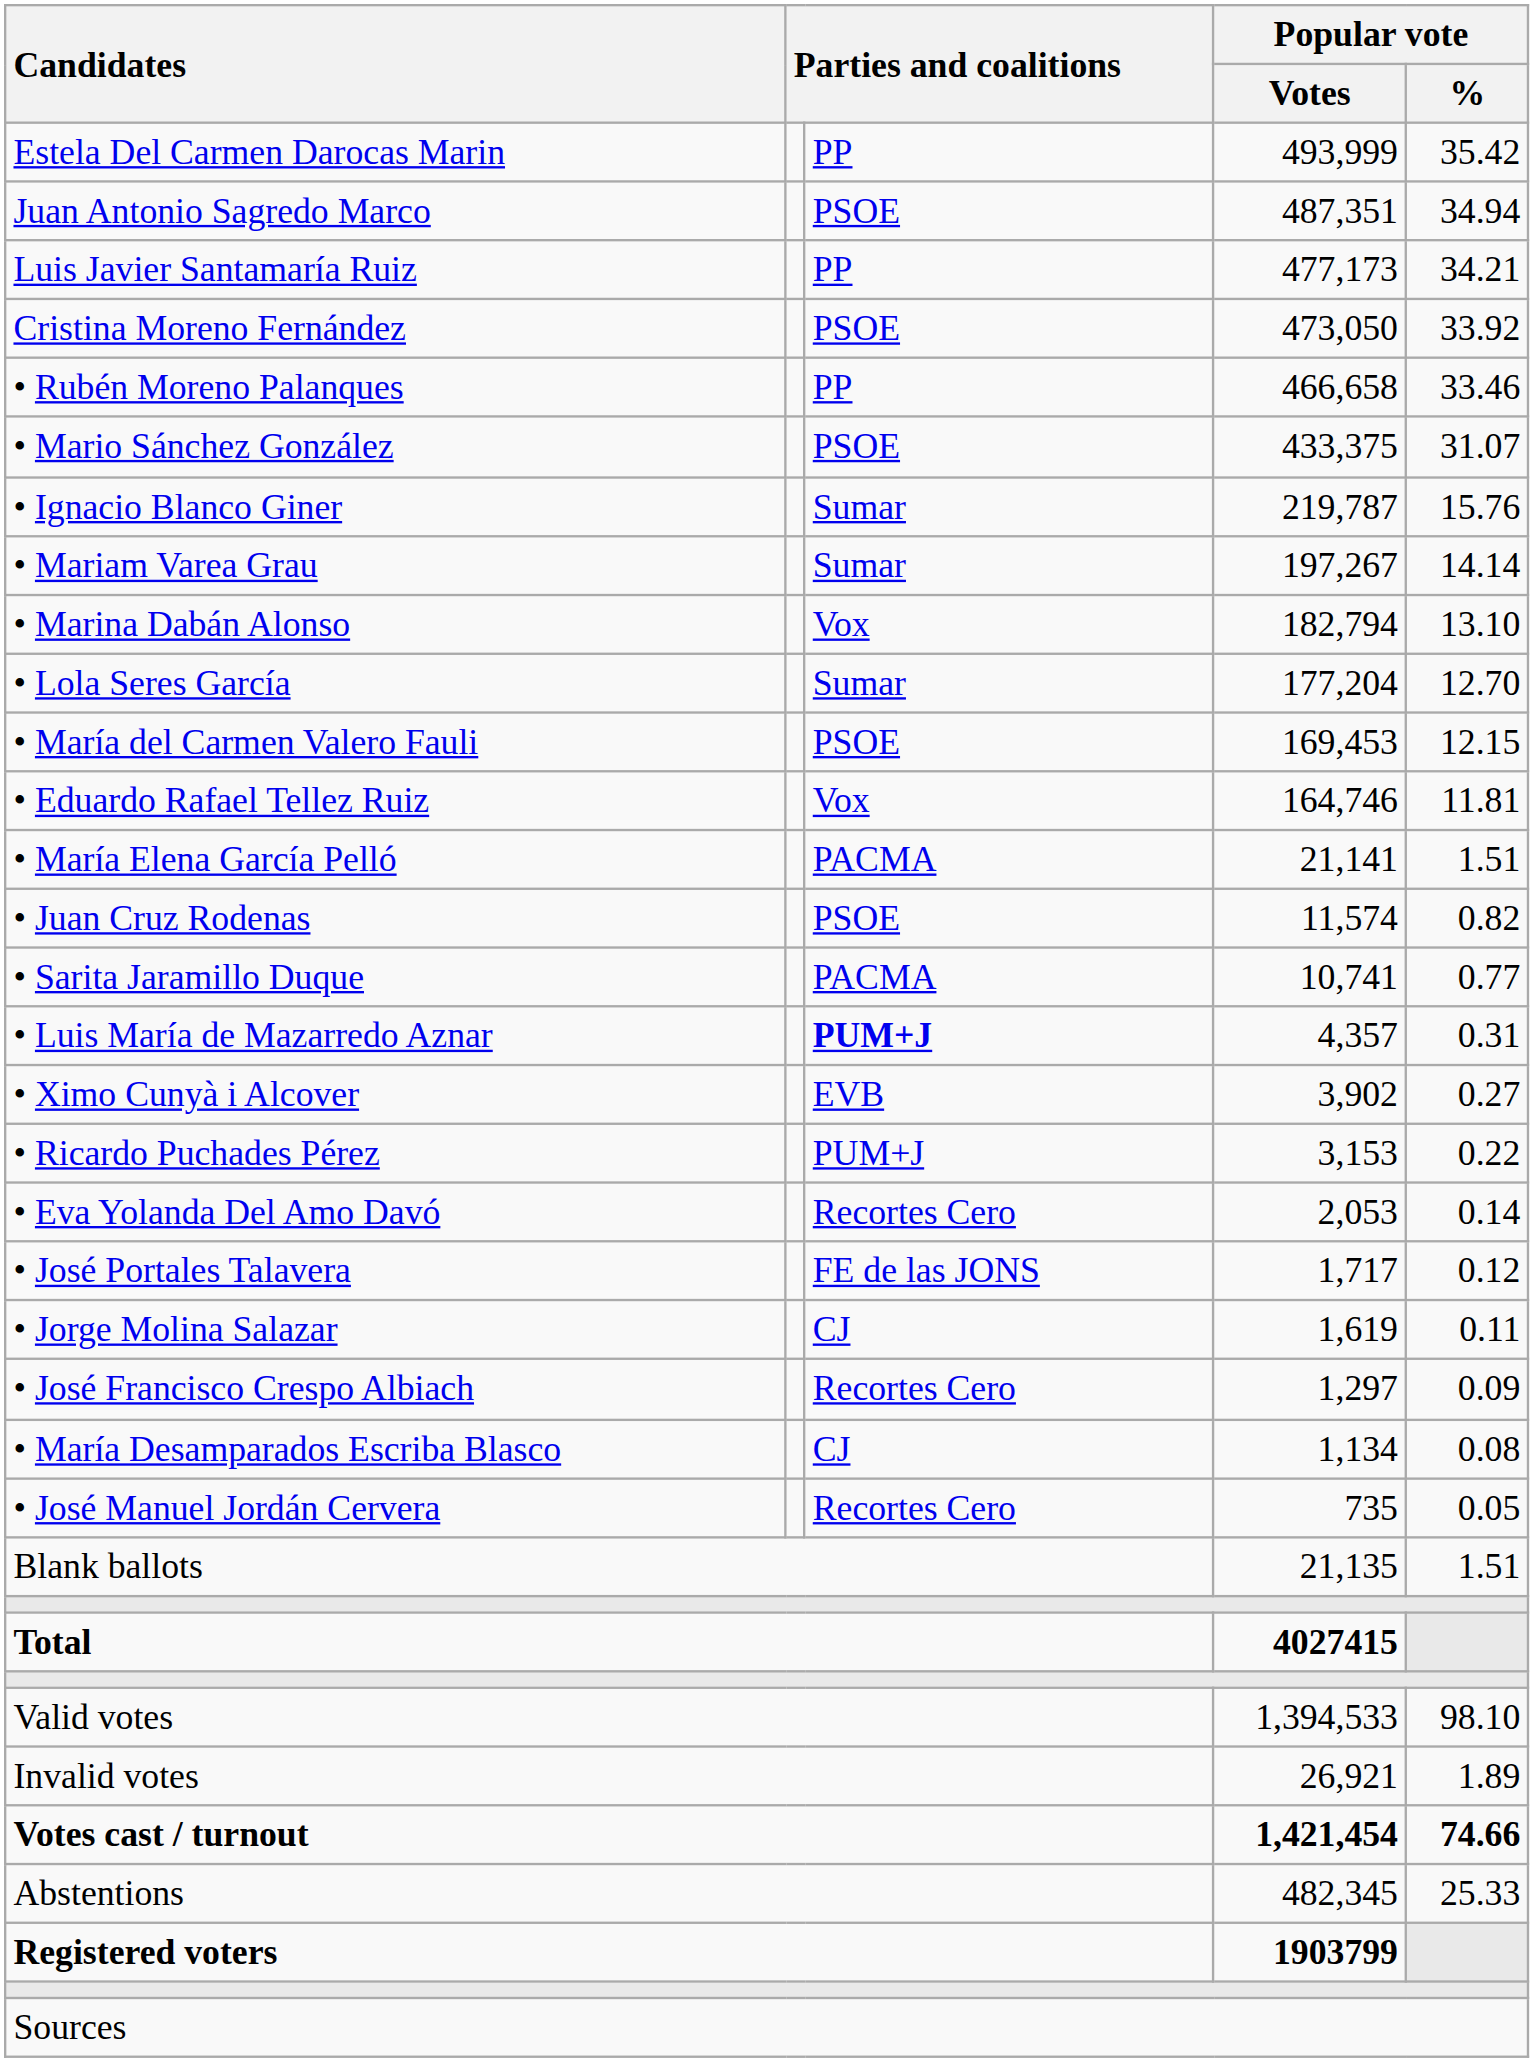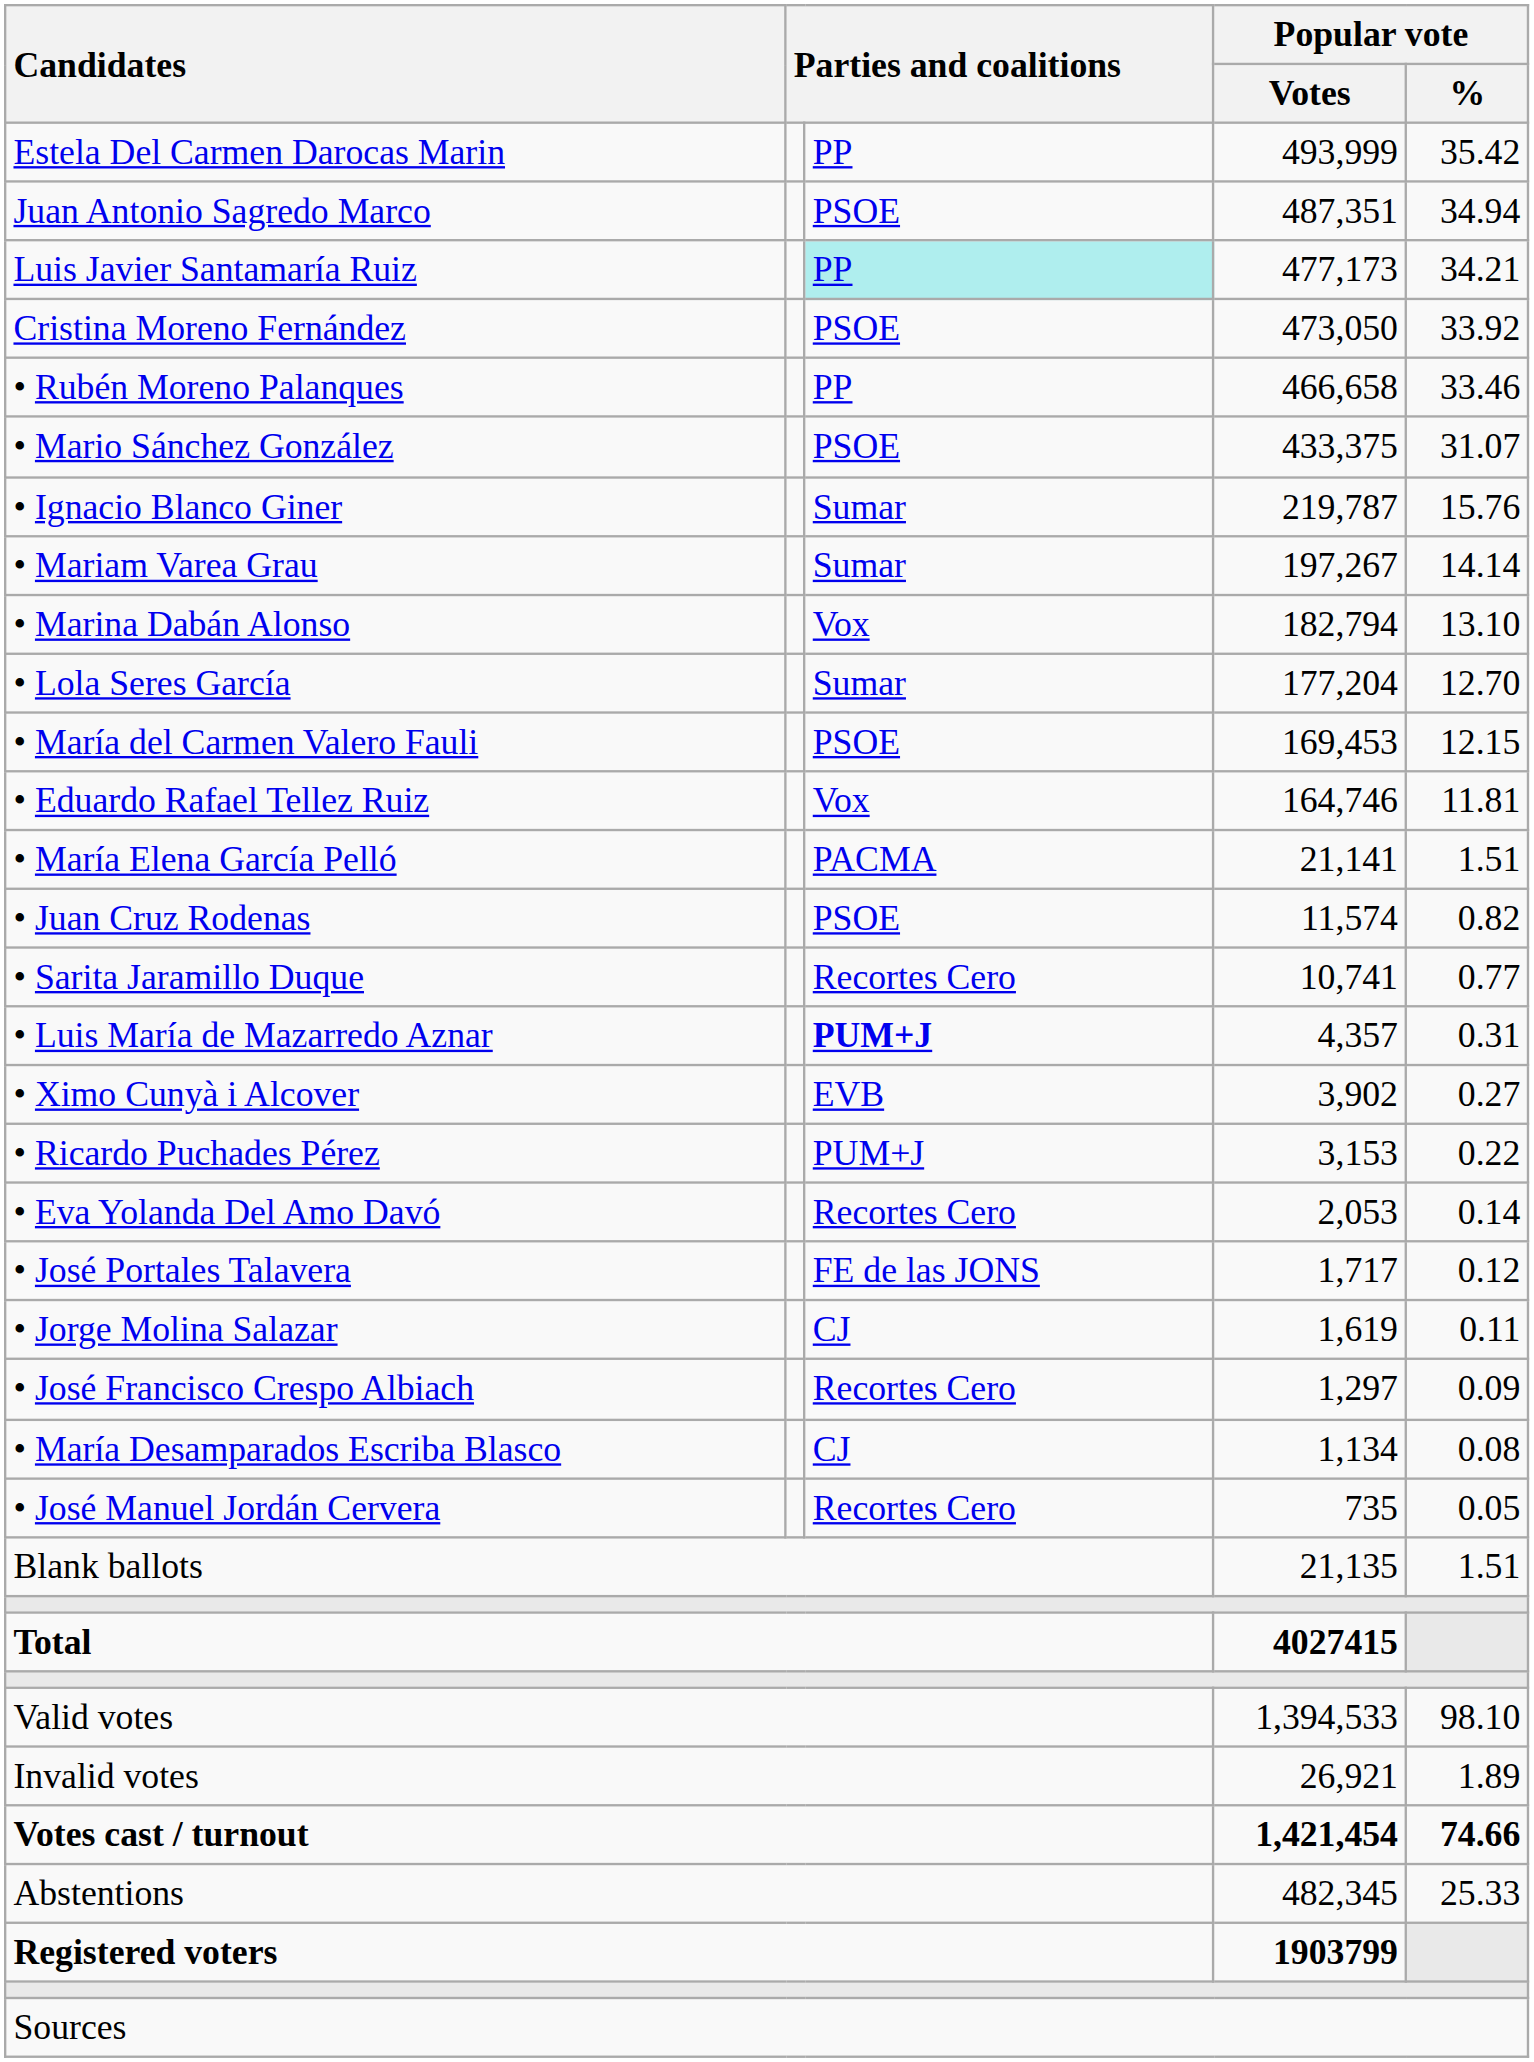Luis Javier Santamaría Ruiz | column 3: no background -> paleturquoise background
• Sarita Jaramillo Duque | column 3: PACMA -> Recortes Cero
